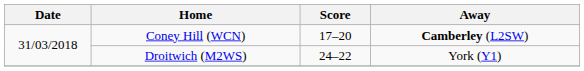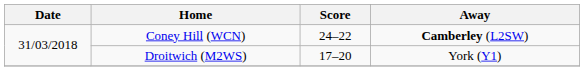Coney Hill (WCN) | Score: 17–20 -> 24–22
Droitwich (M2WS) | Score: 24–22 -> 17–20
